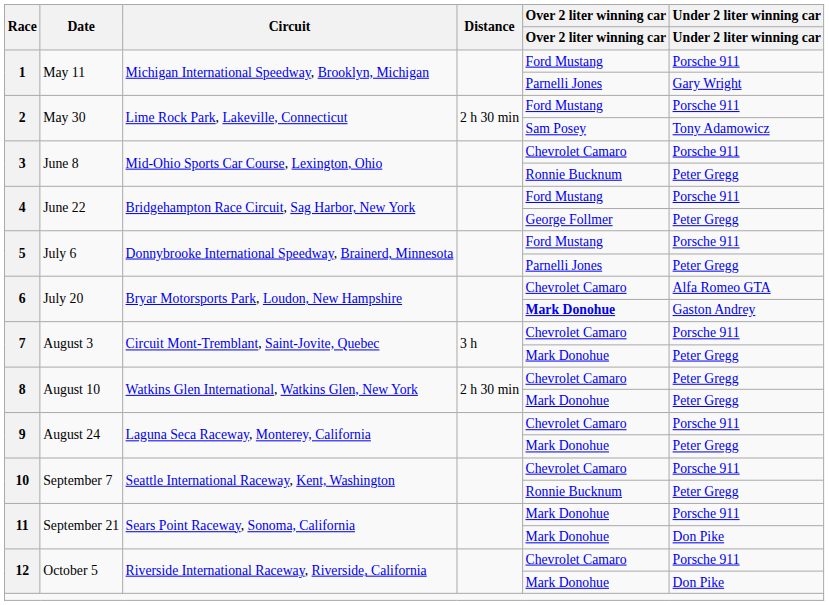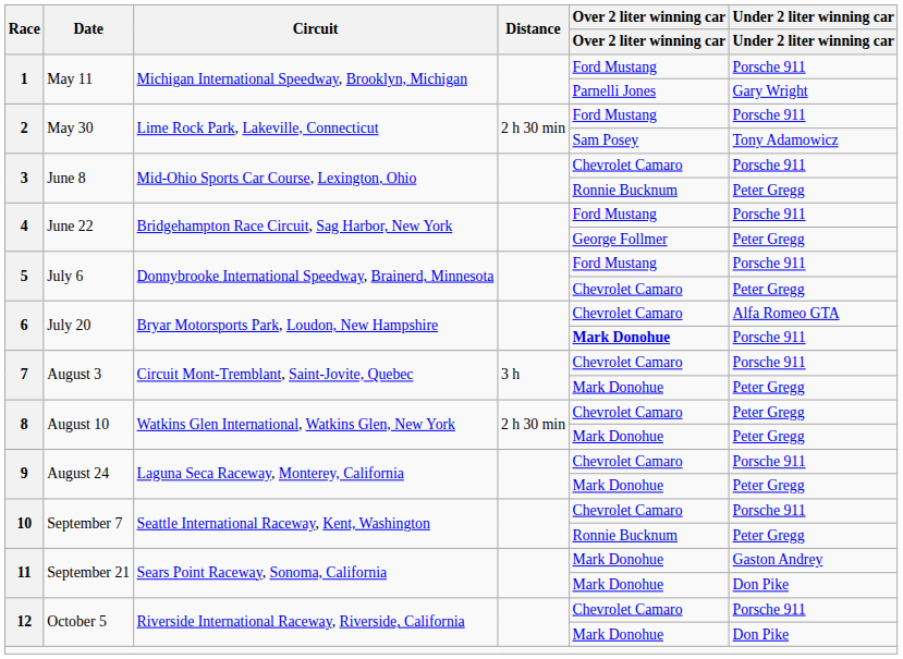row 12 | Over 2 liter winning car: Parnelli Jones -> Chevrolet Camaro
row 14 | Under 2 liter winning car: Gaston Andrey -> Porsche 911
row 23 | Under 2 liter winning car: Porsche 911 -> Gaston Andrey
